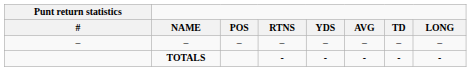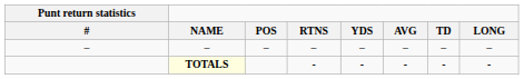row 4 | NAME: no background -> lightyellow background
